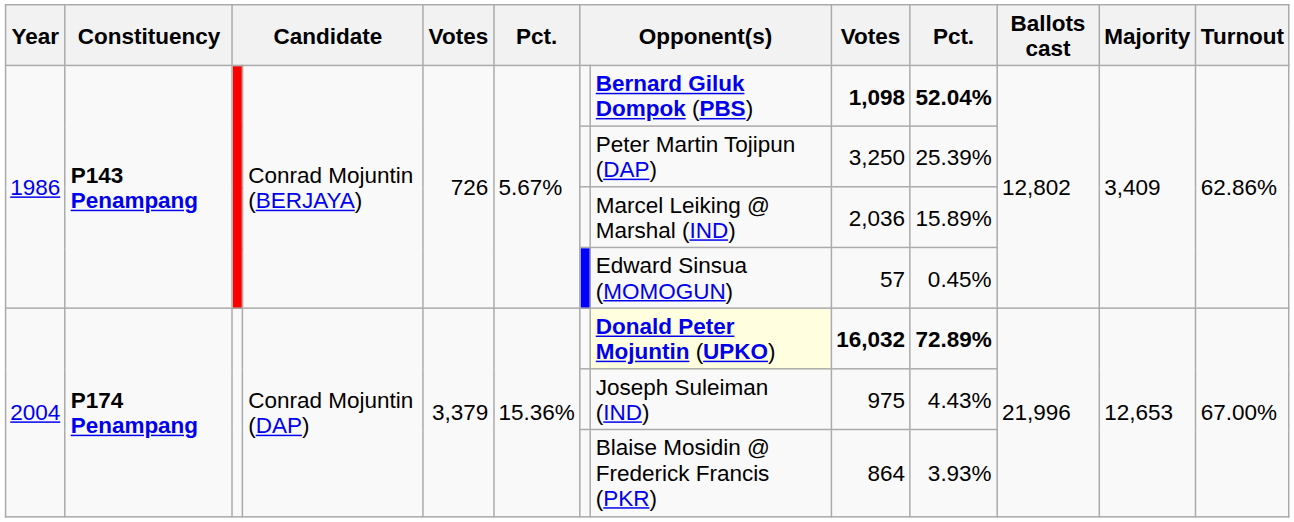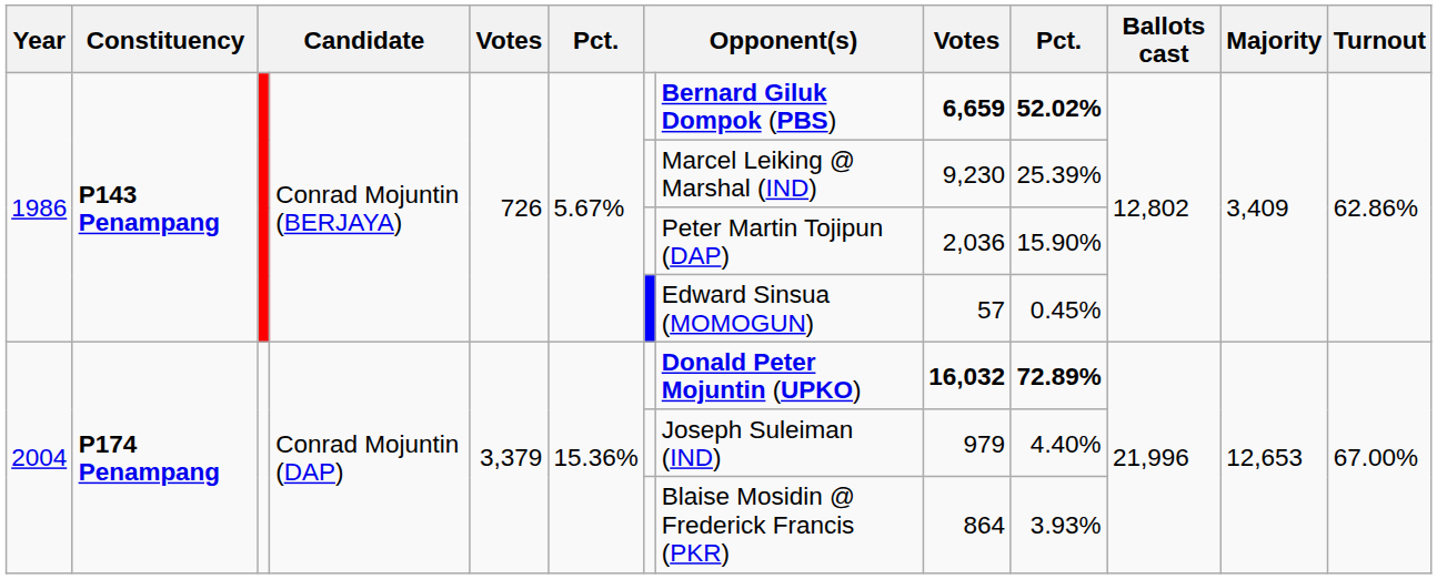row 2 | column 9: 1,098 -> 6,659
row 2 | column 10: 52.04% -> 52.02%
row 3 | column 8: Peter Martin Tojipun (DAP) -> Marcel Leiking @ Marshal (IND)
row 3 | column 9: 3,250 -> 9,230
row 4 | column 8: Marcel Leiking @ Marshal (IND) -> Peter Martin Tojipun (DAP)
row 4 | column 10: 15.89% -> 15.90%
row 6 | column 8: lightyellow background -> no background
row 7 | column 9: 975 -> 979
row 7 | column 10: 4.43% -> 4.40%
